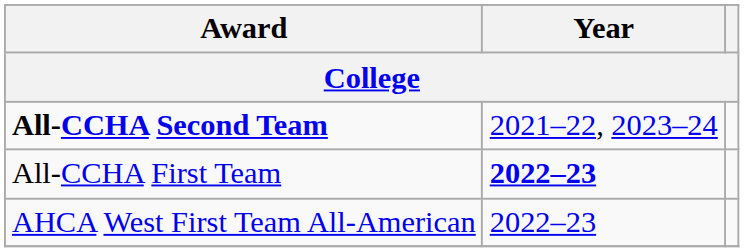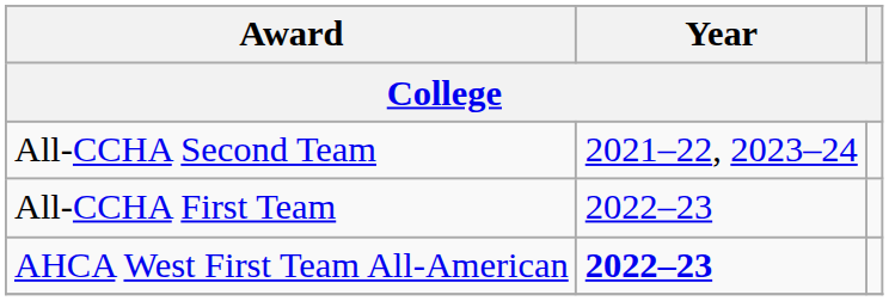row 3 | Award: bold -> normal
row 4 | Year: bold -> normal
row 5 | Year: normal -> bold
